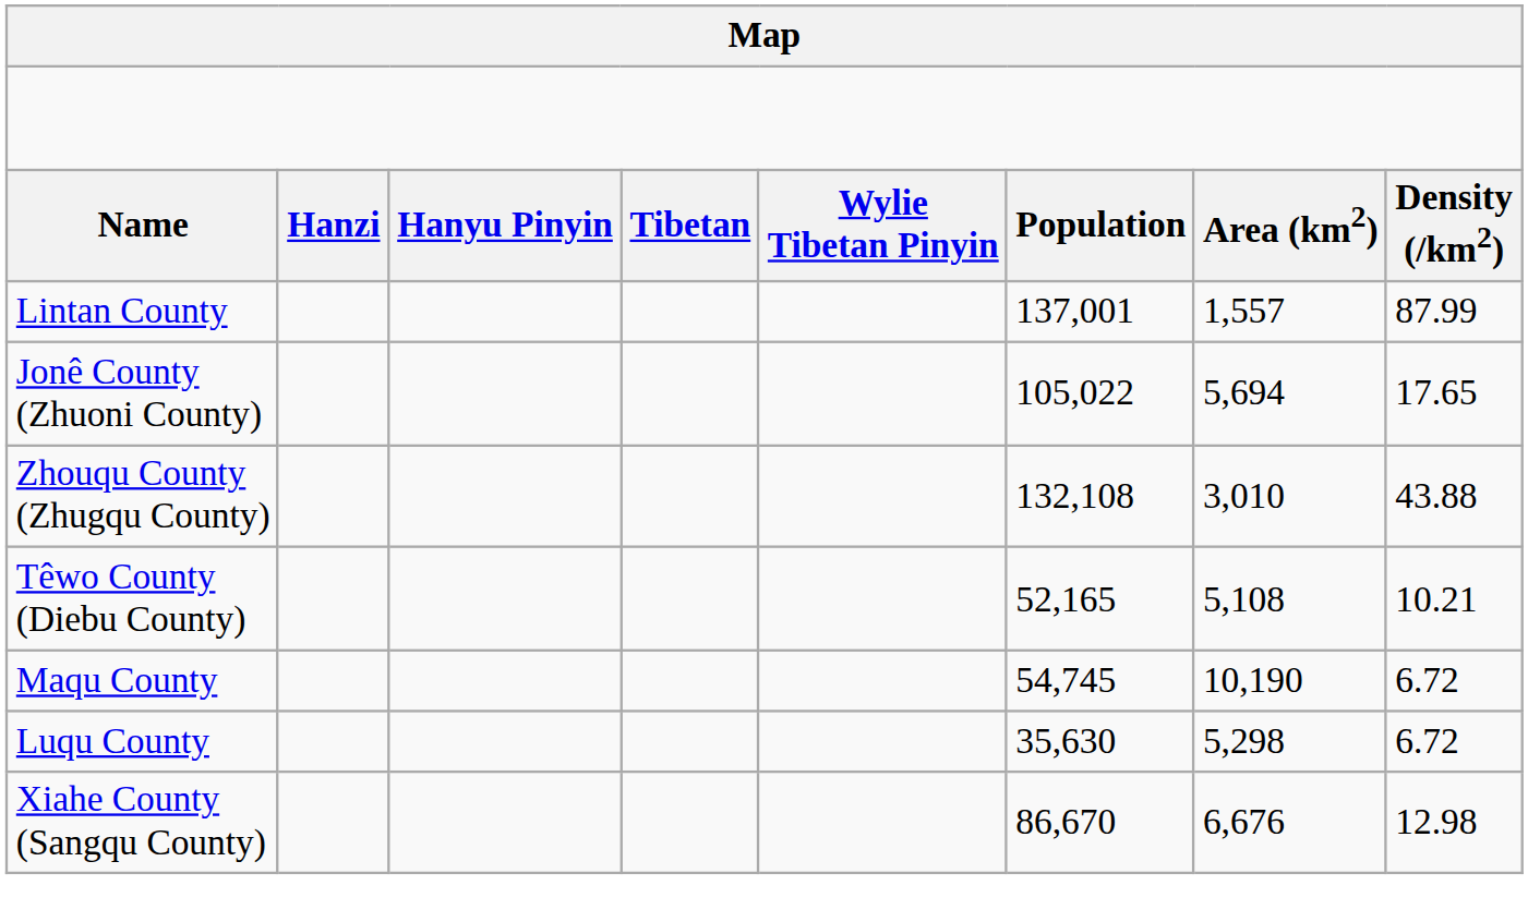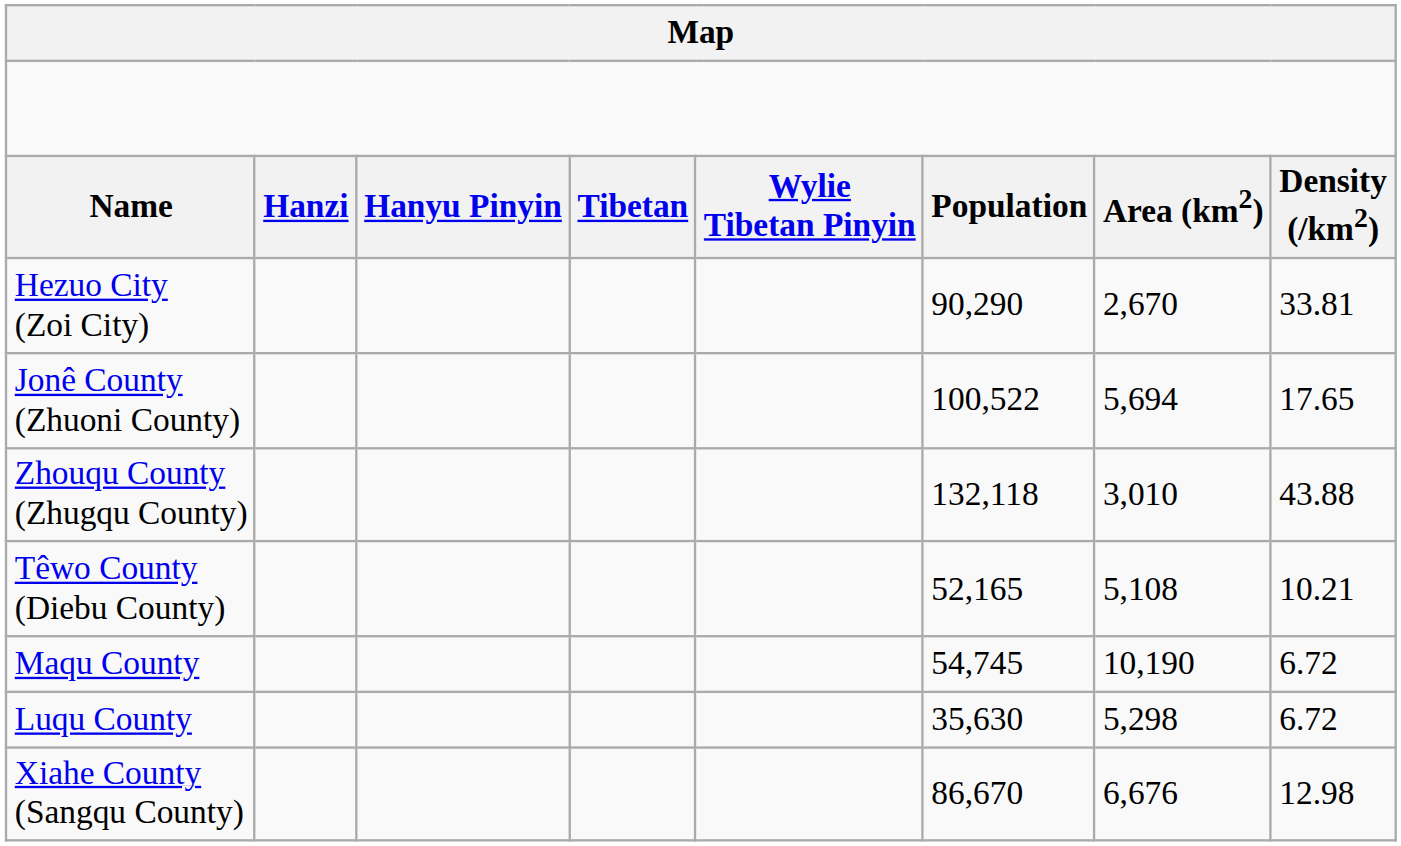+ row: Hezuo City (Zoi City) | 90,290 | 2,670 | 33.81
- row: Lintan County | 137,001 | 1,557 | 87.99
Jonê County (Zhuoni County) | column 6: 105,022 -> 100,522
Zhouqu County (Zhugqu County) | column 6: 132,108 -> 132,118
